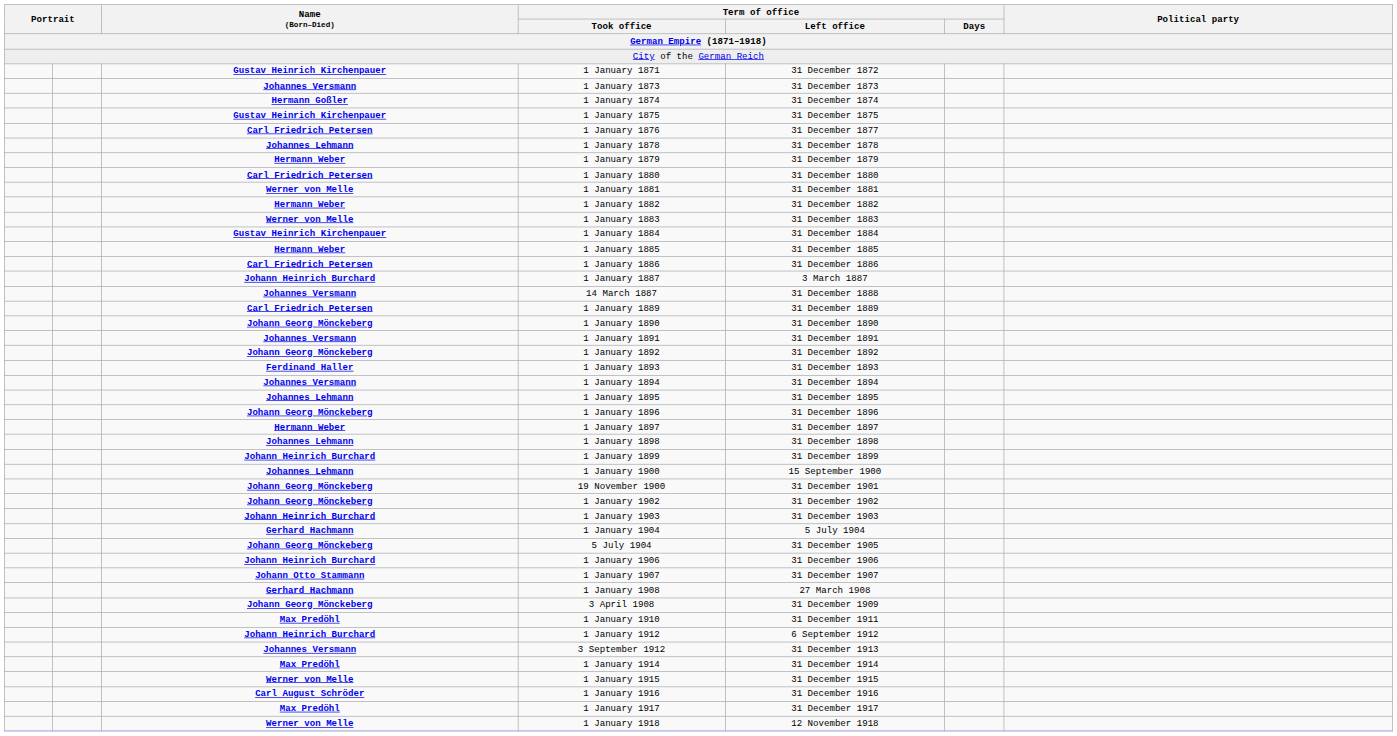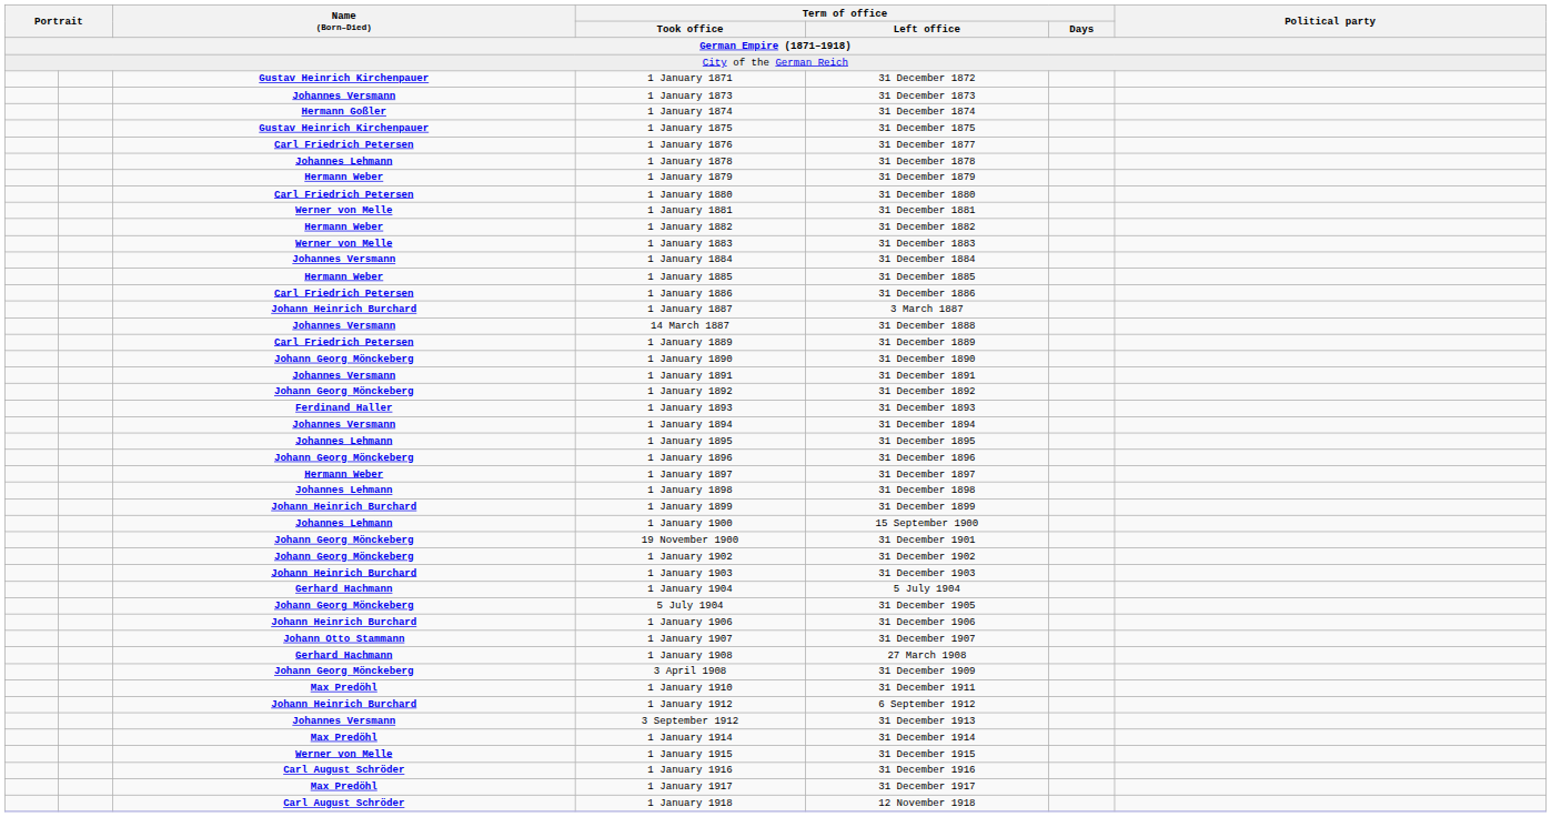1 January 1884 | Name (Born–Died) / German Empire (1871–1918): Gustav Heinrich Kirchenpauer -> Johannes Versmann
1 January 1918 | Name (Born–Died) / German Empire (1871–1918): Werner von Melle -> Carl August Schröder
